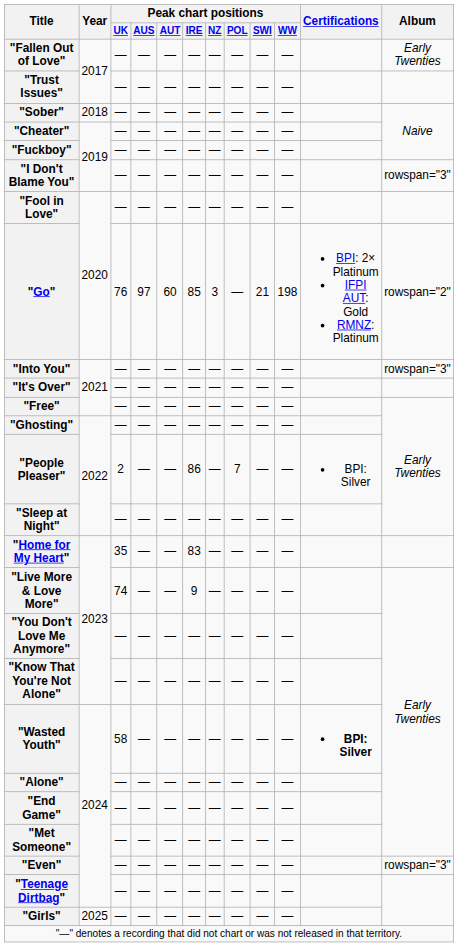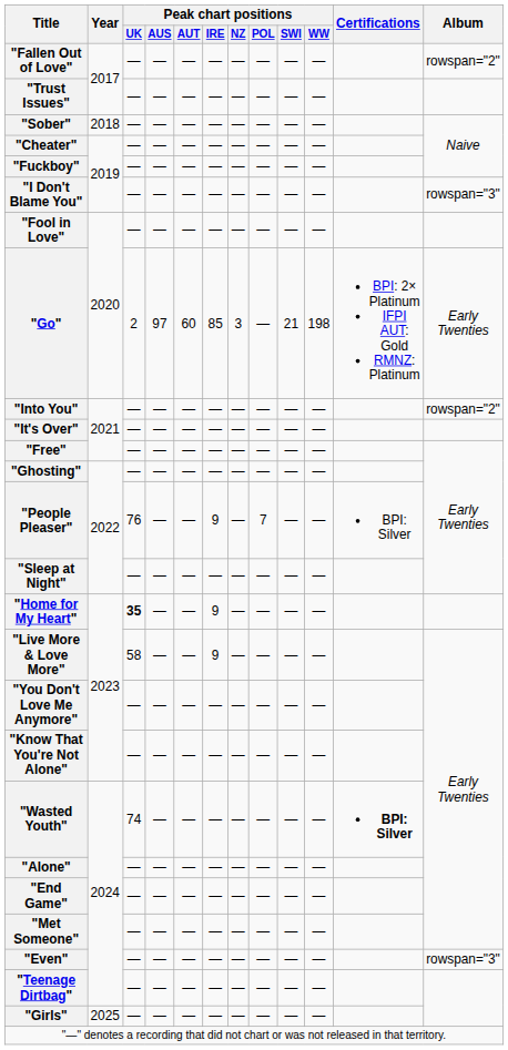"Fallen Out of Love" | Album: Early Twenties -> rowspan="2"
"Go" | Peak chart positions / UK: 76 -> 2
"Go" | Album: rowspan="2" -> Early Twenties
"Into You" | Album: rowspan="3" -> rowspan="2"
"People Pleaser" | Peak chart positions / UK: 2 -> 76
"People Pleaser" | Peak chart positions / IRE: 86 -> 9
"Home for My Heart" | Peak chart positions / UK: normal -> bold
"Home for My Heart" | Peak chart positions / IRE: 83 -> 9
"Live More & Love More" | Peak chart positions / UK: 74 -> 58
"Wasted Youth" | Peak chart positions / UK: 58 -> 74
